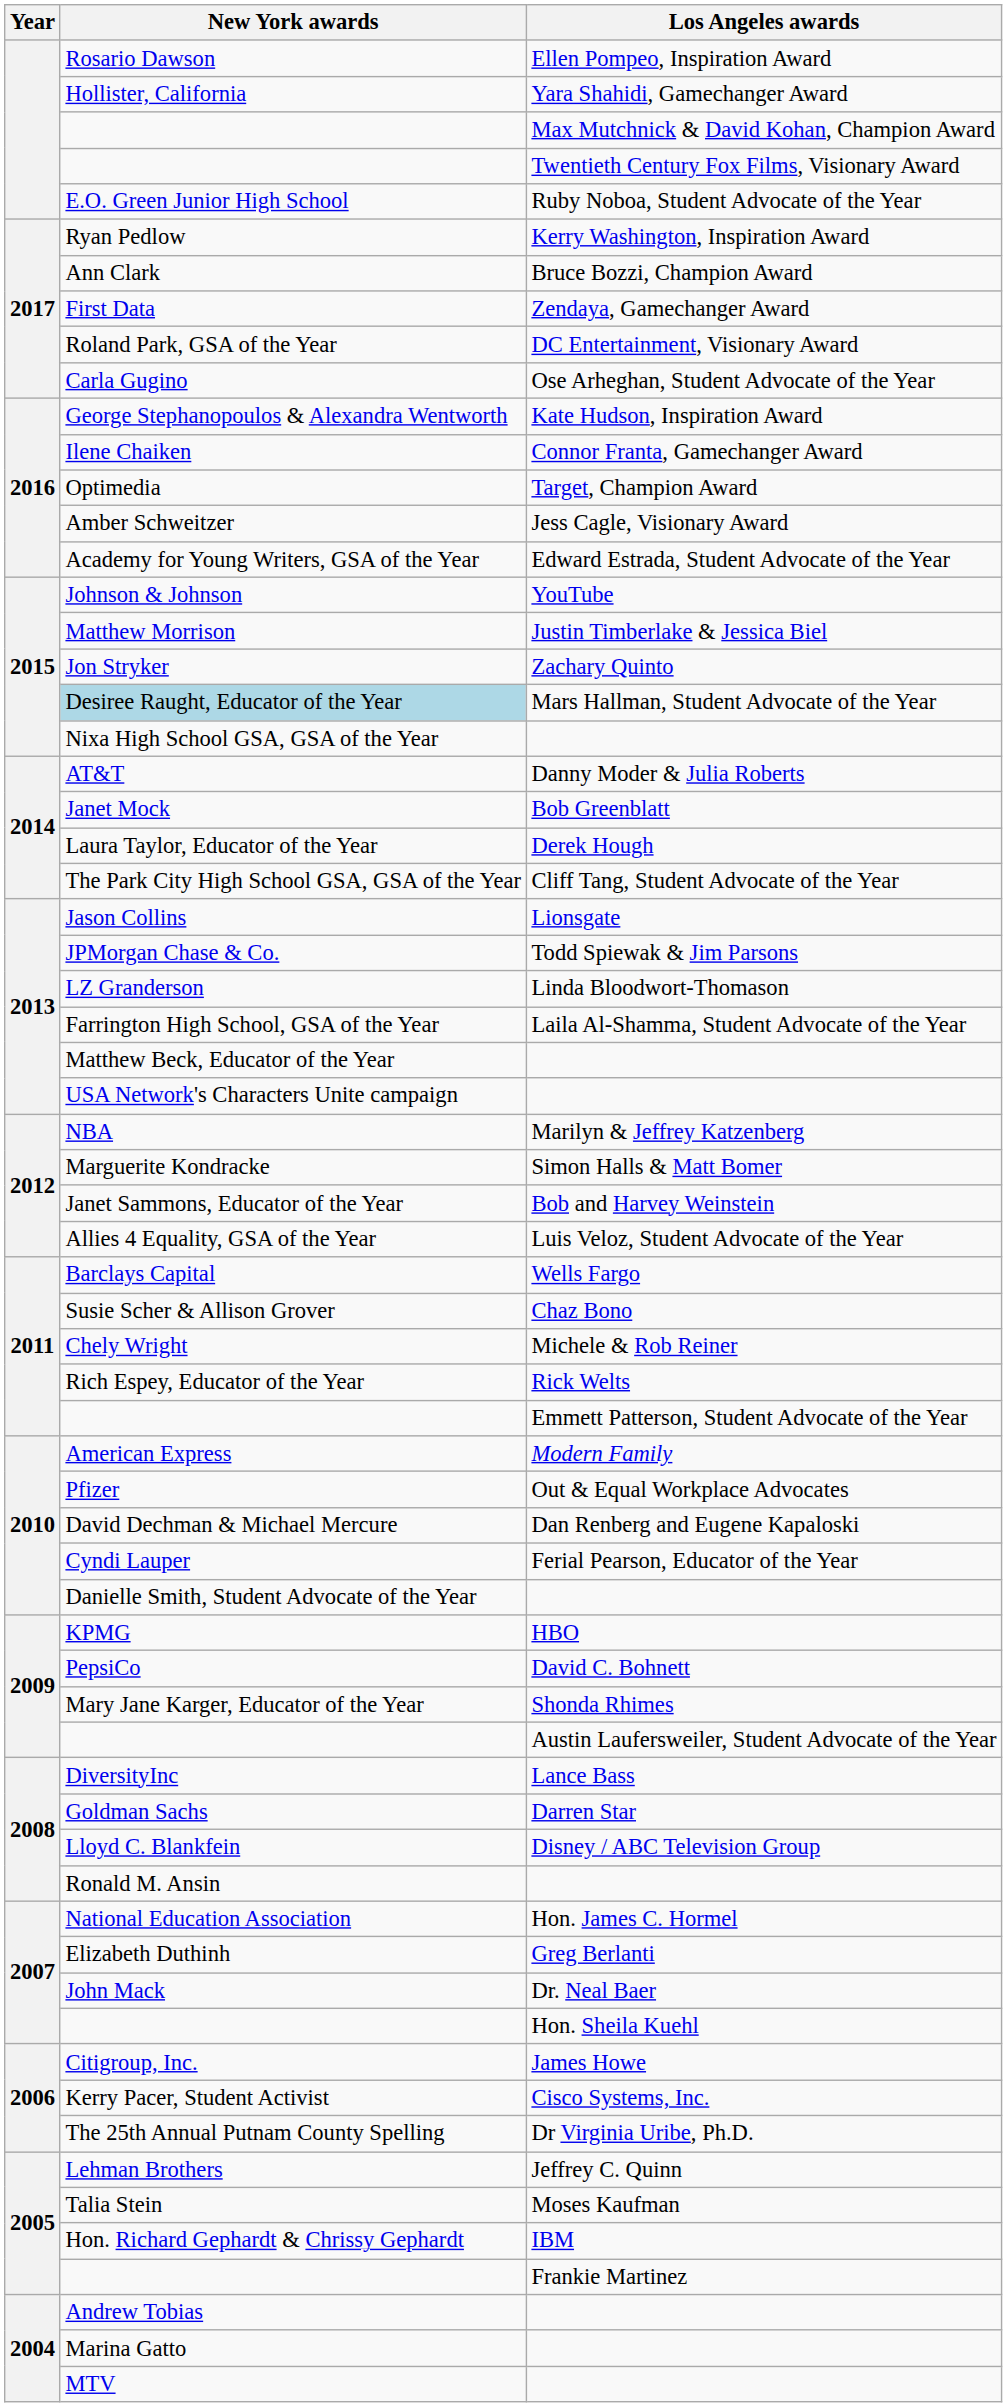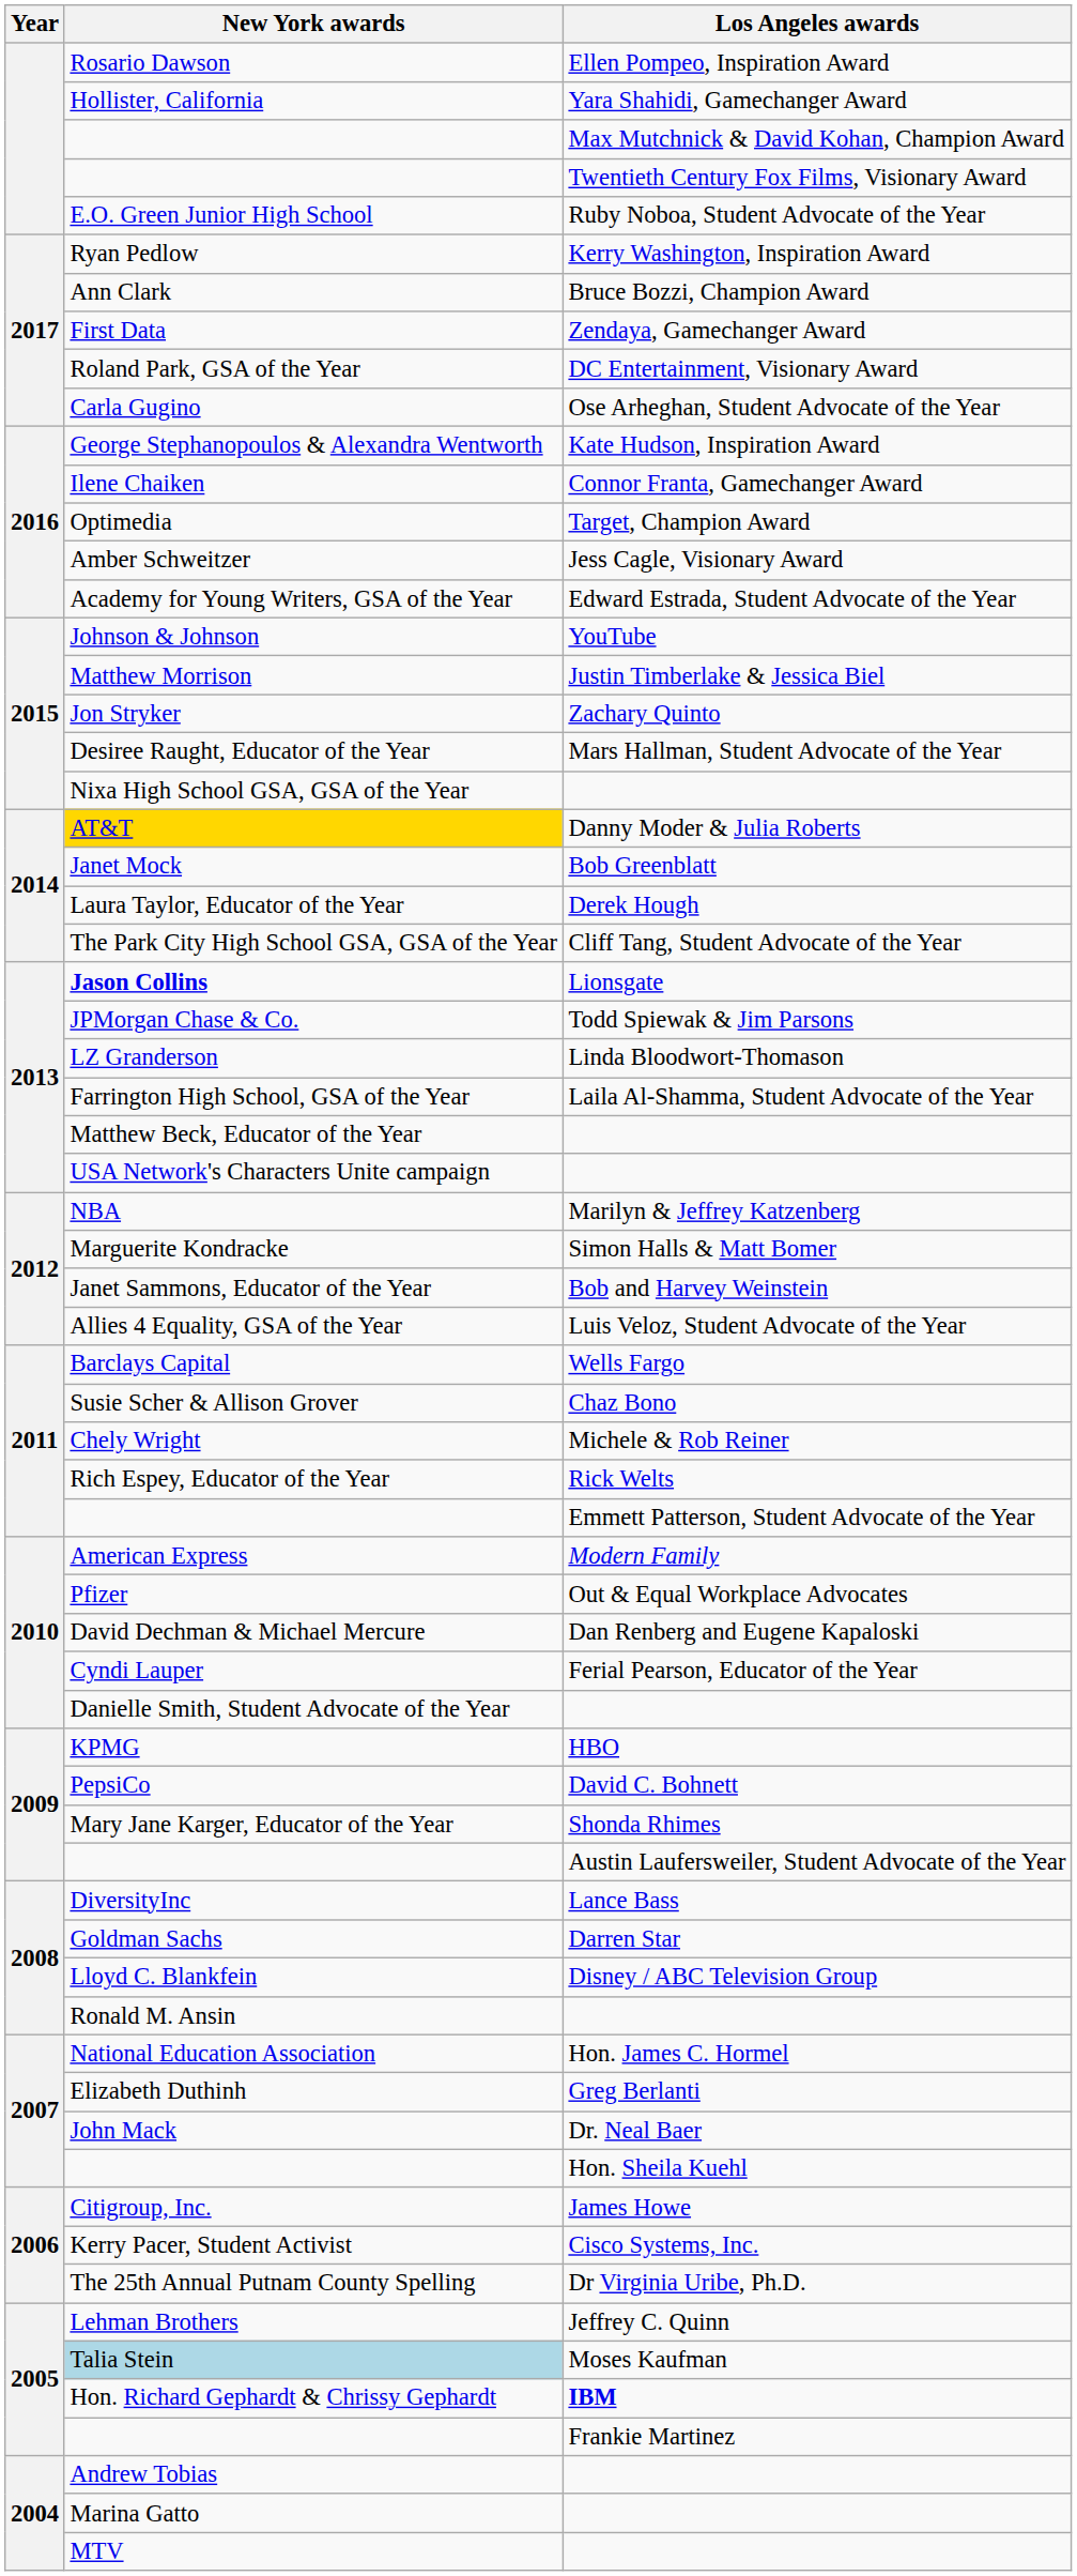Desiree Raught, Educator of the Year | New York awards: lightblue background -> no background
AT&T | New York awards: no background -> gold background
Jason Collins | New York awards: normal -> bold
Talia Stein | New York awards: no background -> lightblue background
Hon. Richard Gephardt & Chrissy Gephardt | Los Angeles awards: normal -> bold
